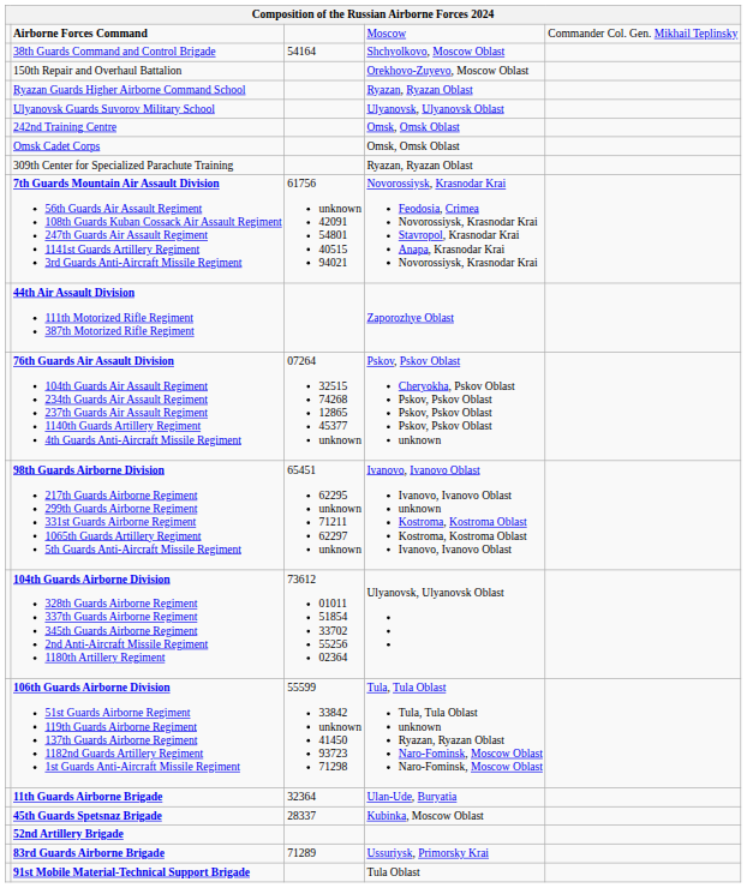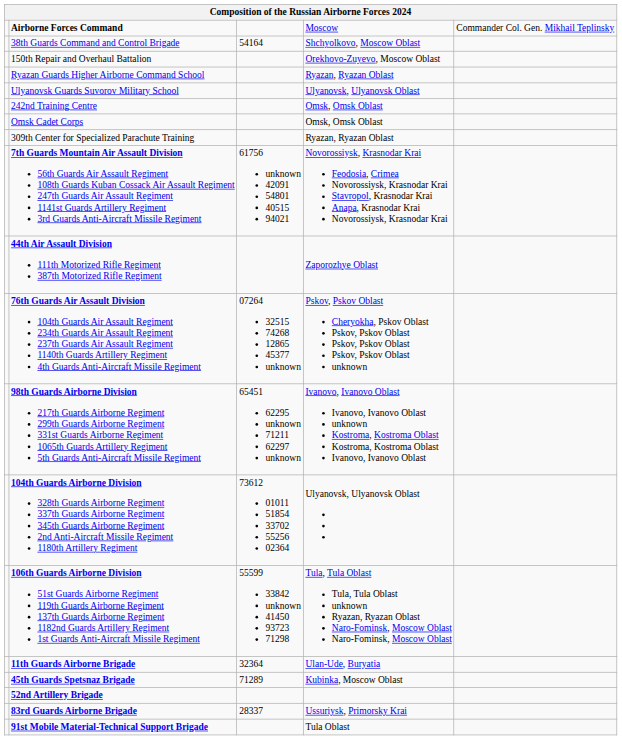45th Guards Spetsnaz Brigade | column 3: 28337 -> 71289
83rd Guards Airborne Brigade | column 3: 71289 -> 28337
